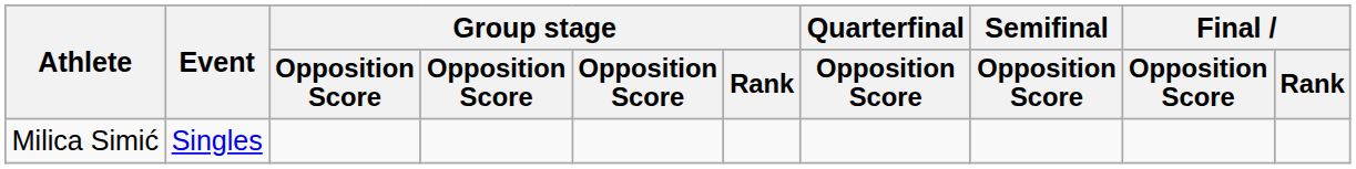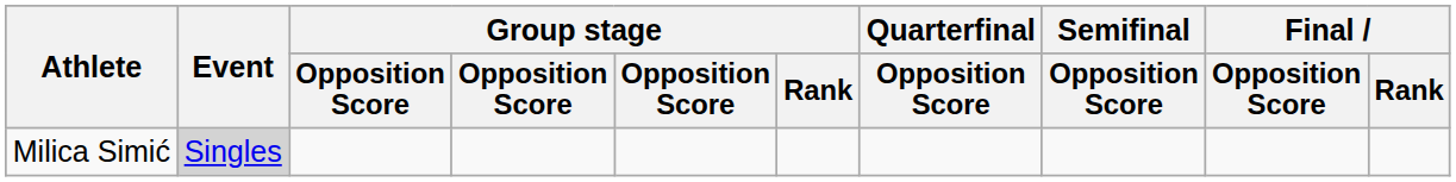Milica Simić | Event: no background -> lightgrey background
